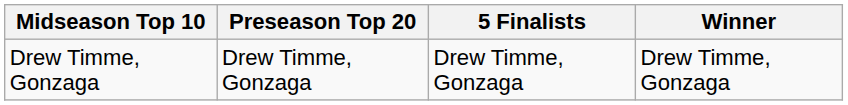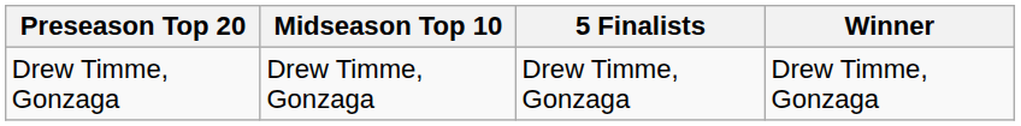columns swapped: Preseason Top 20 <-> Midseason Top 10
